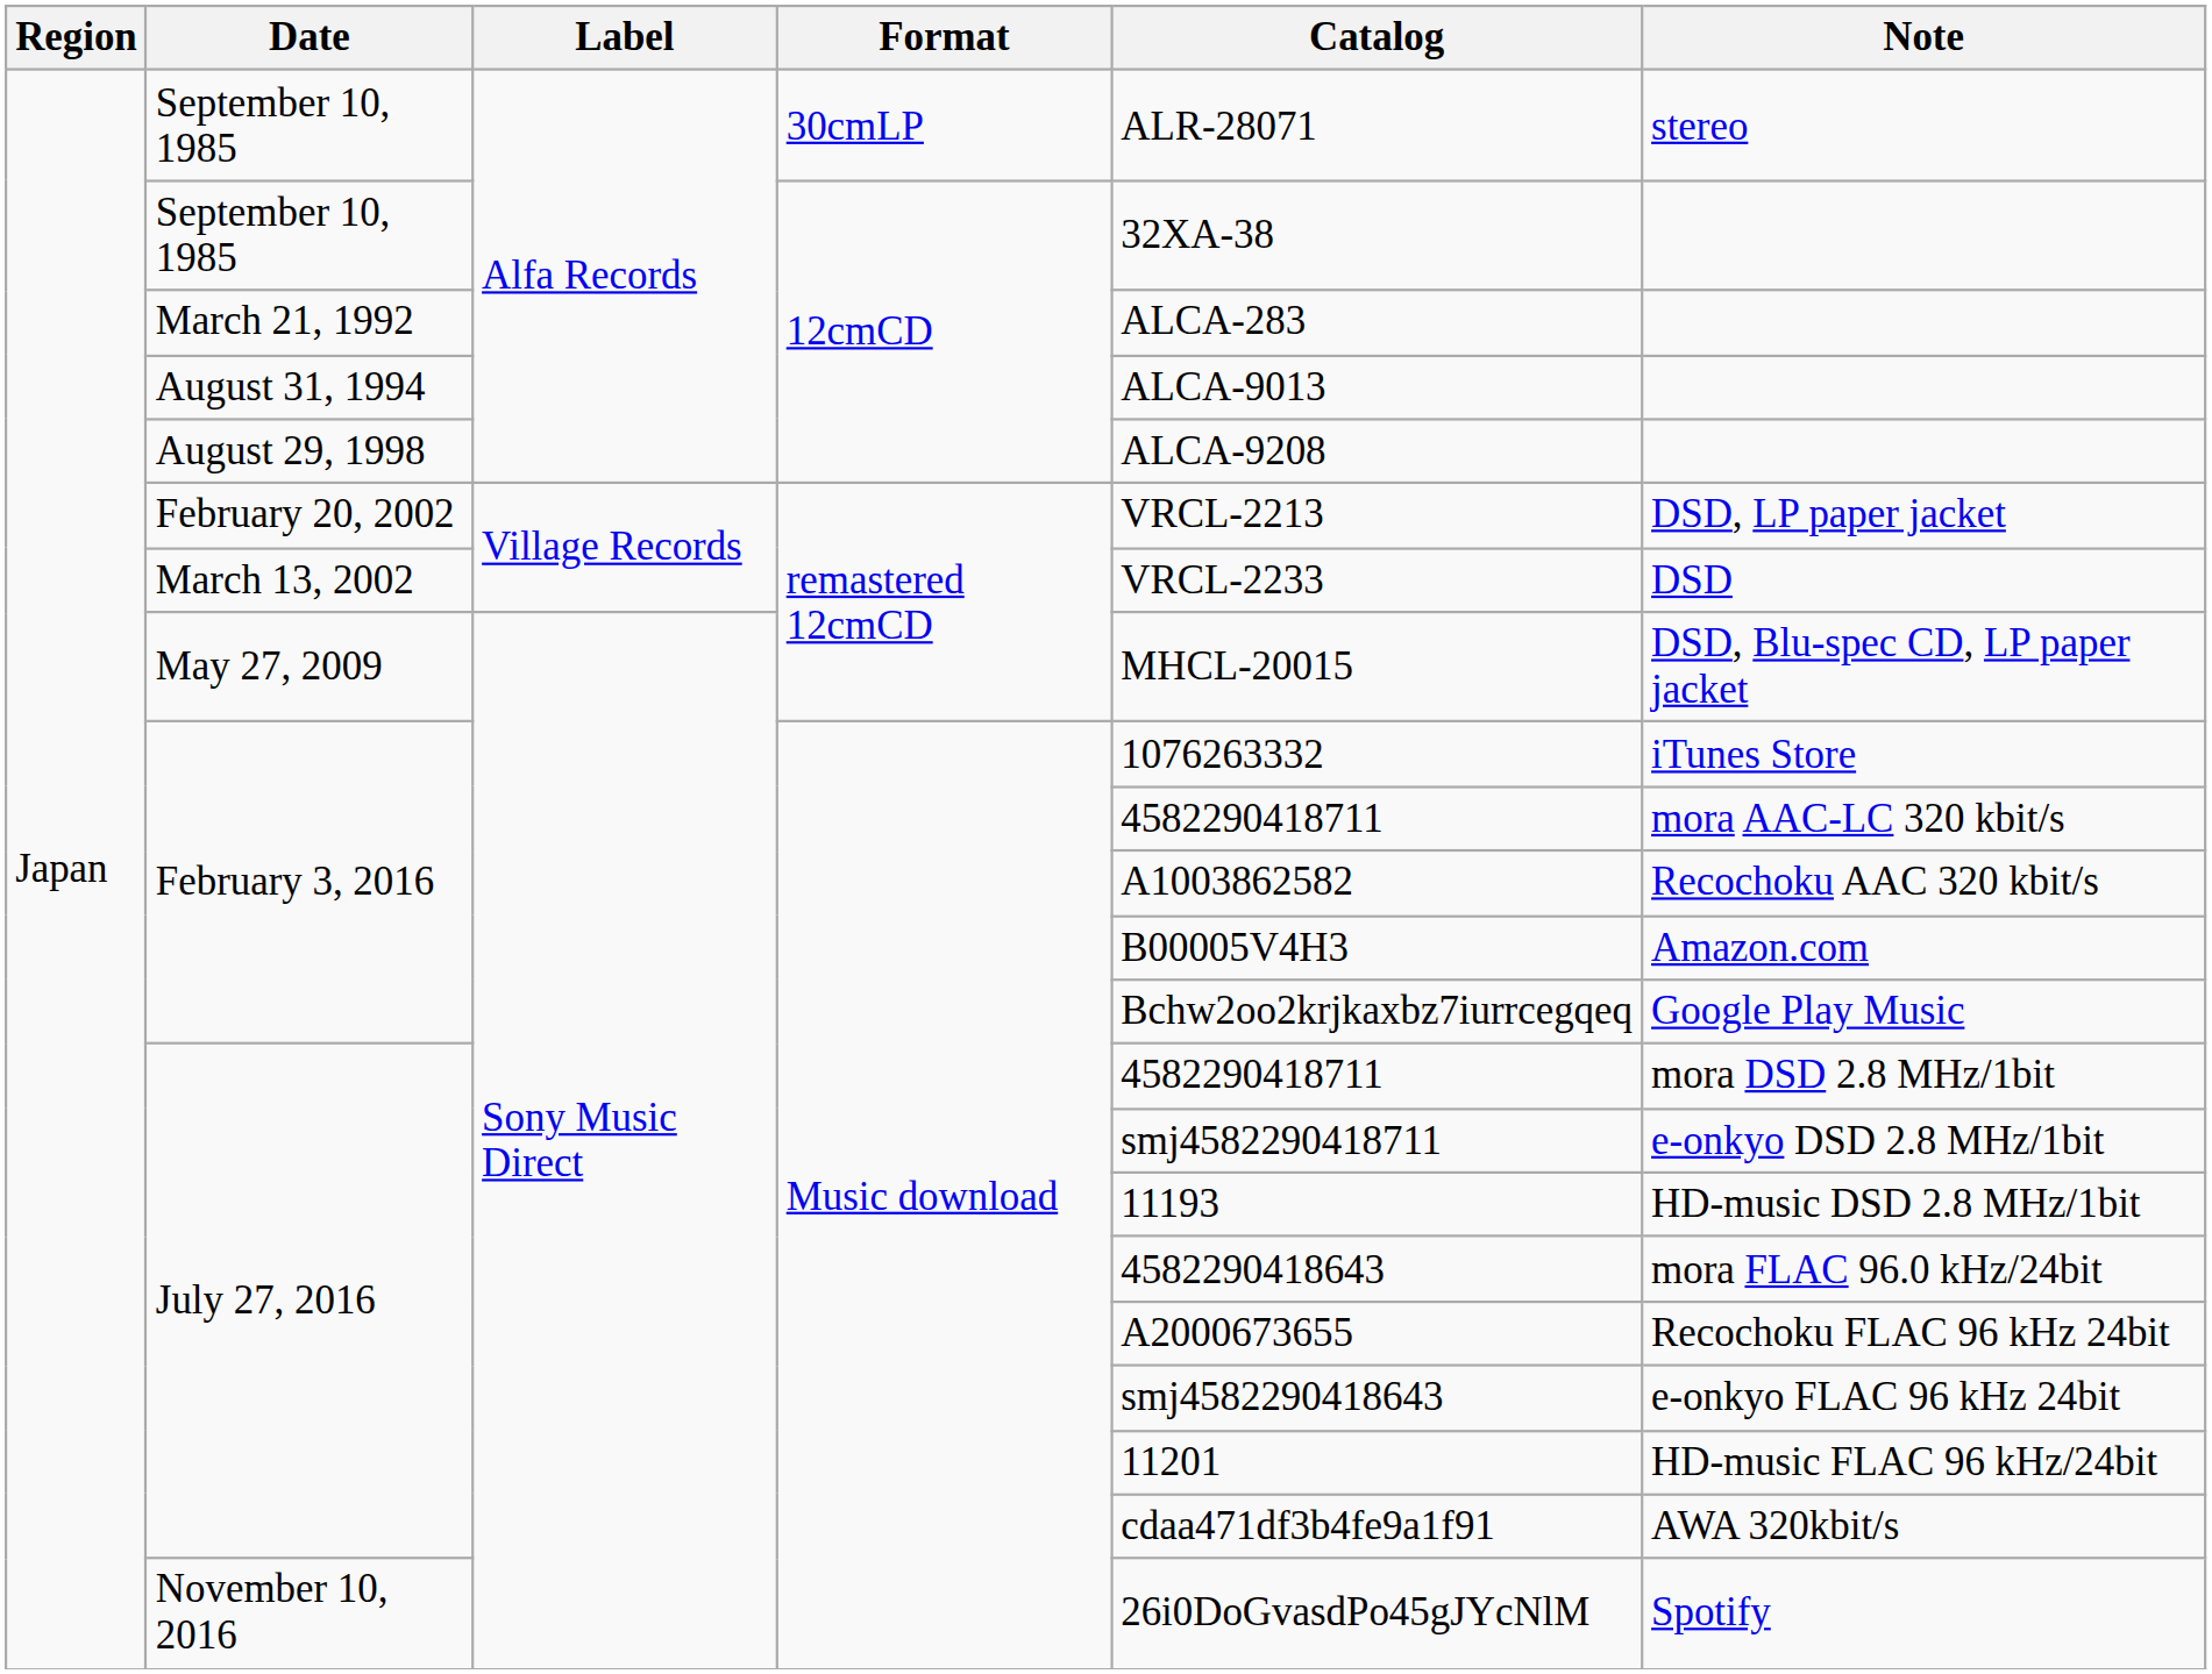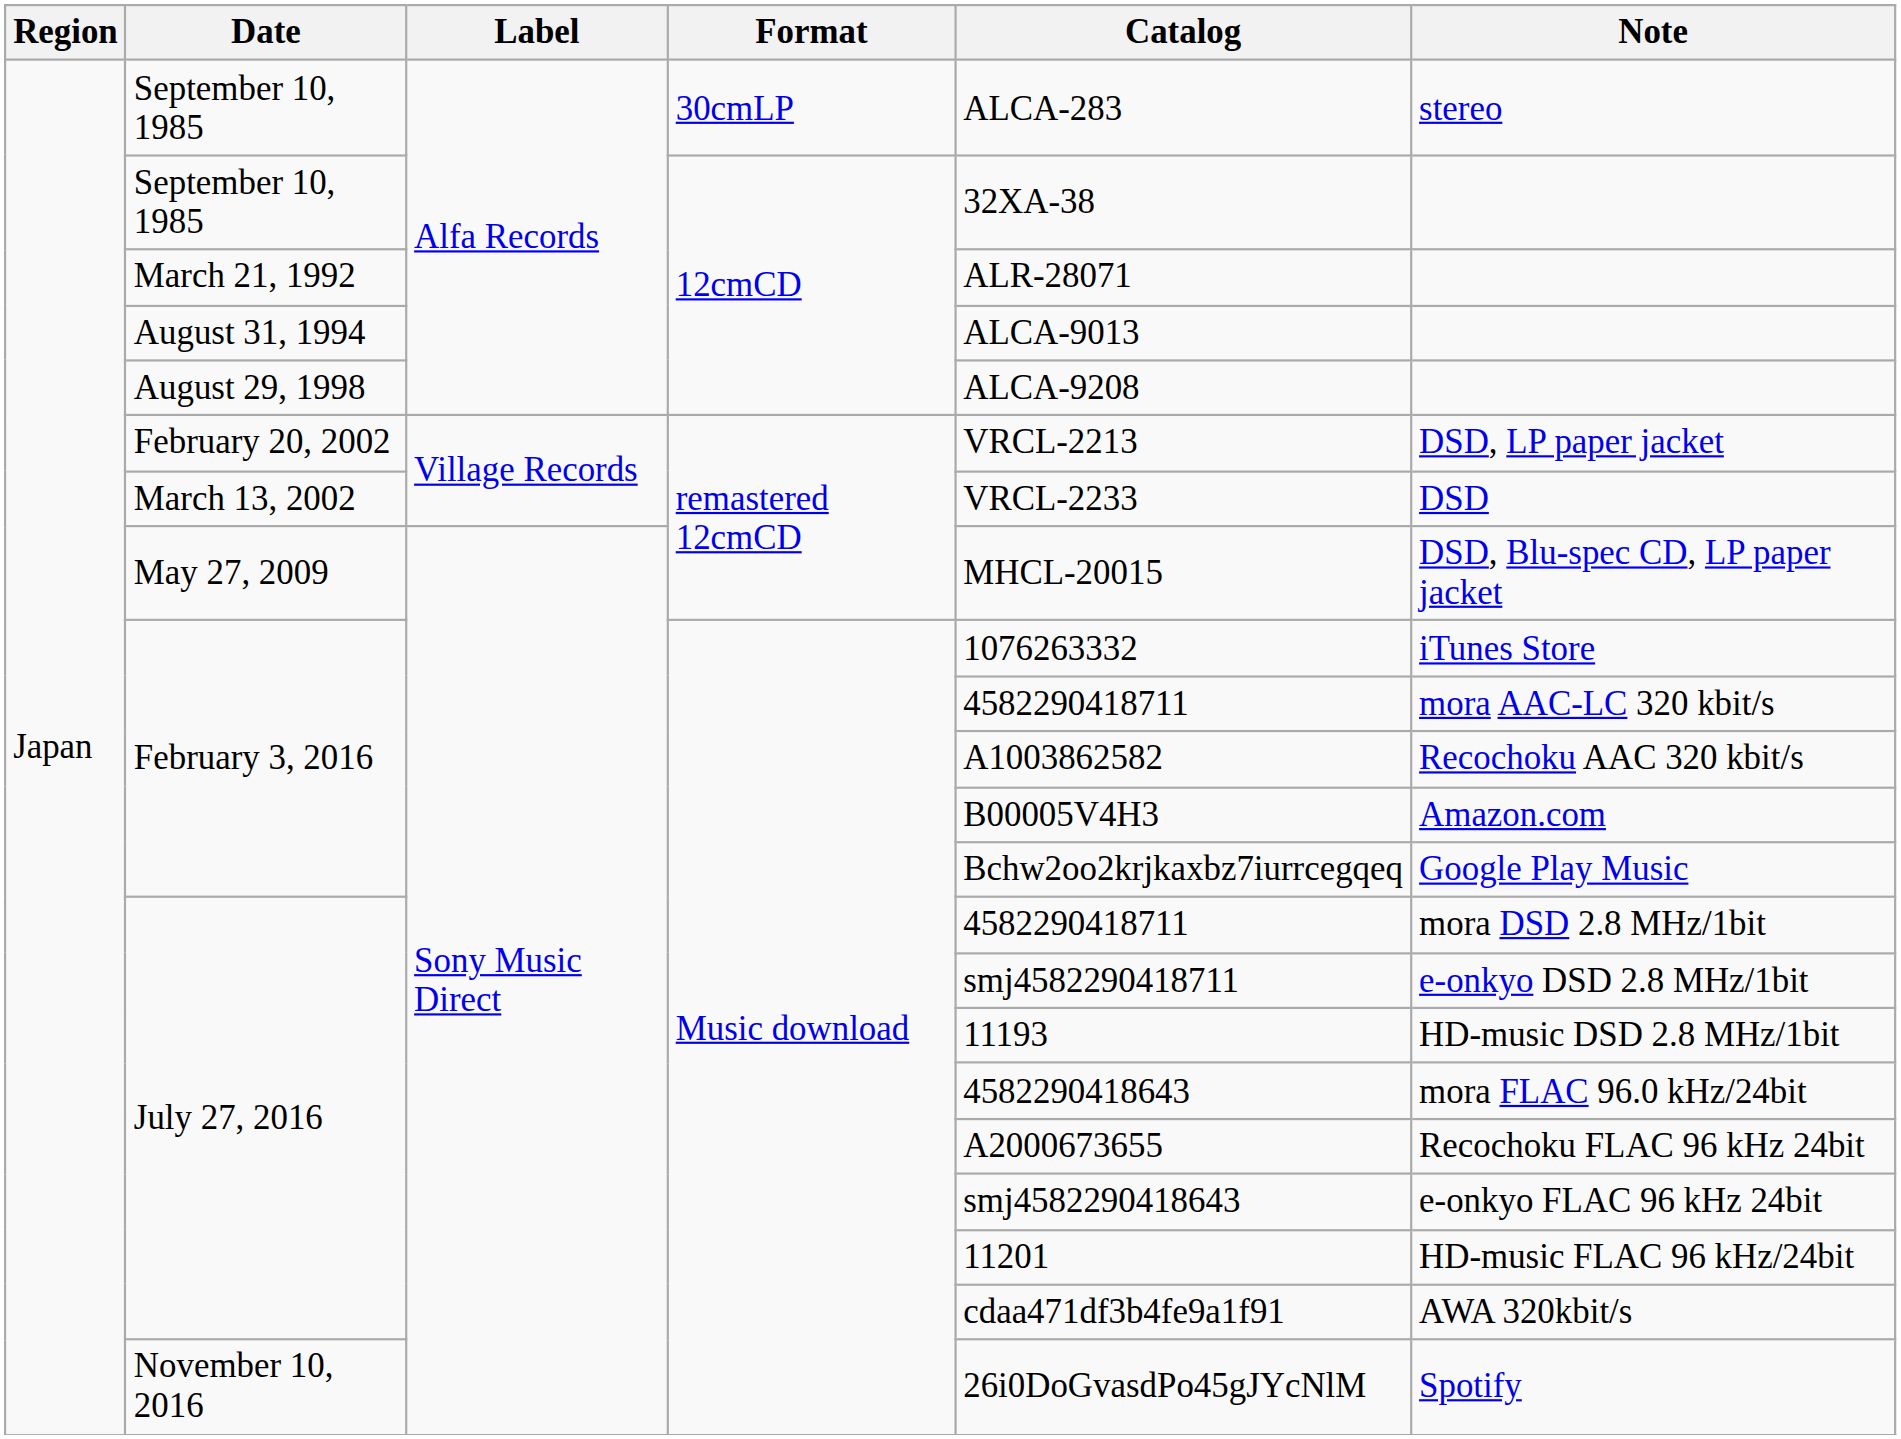September 10, 1985 / 30cmLP | Catalog: ALR-28071 -> ALCA-283
March 21, 1992 | Catalog: ALCA-283 -> ALR-28071
